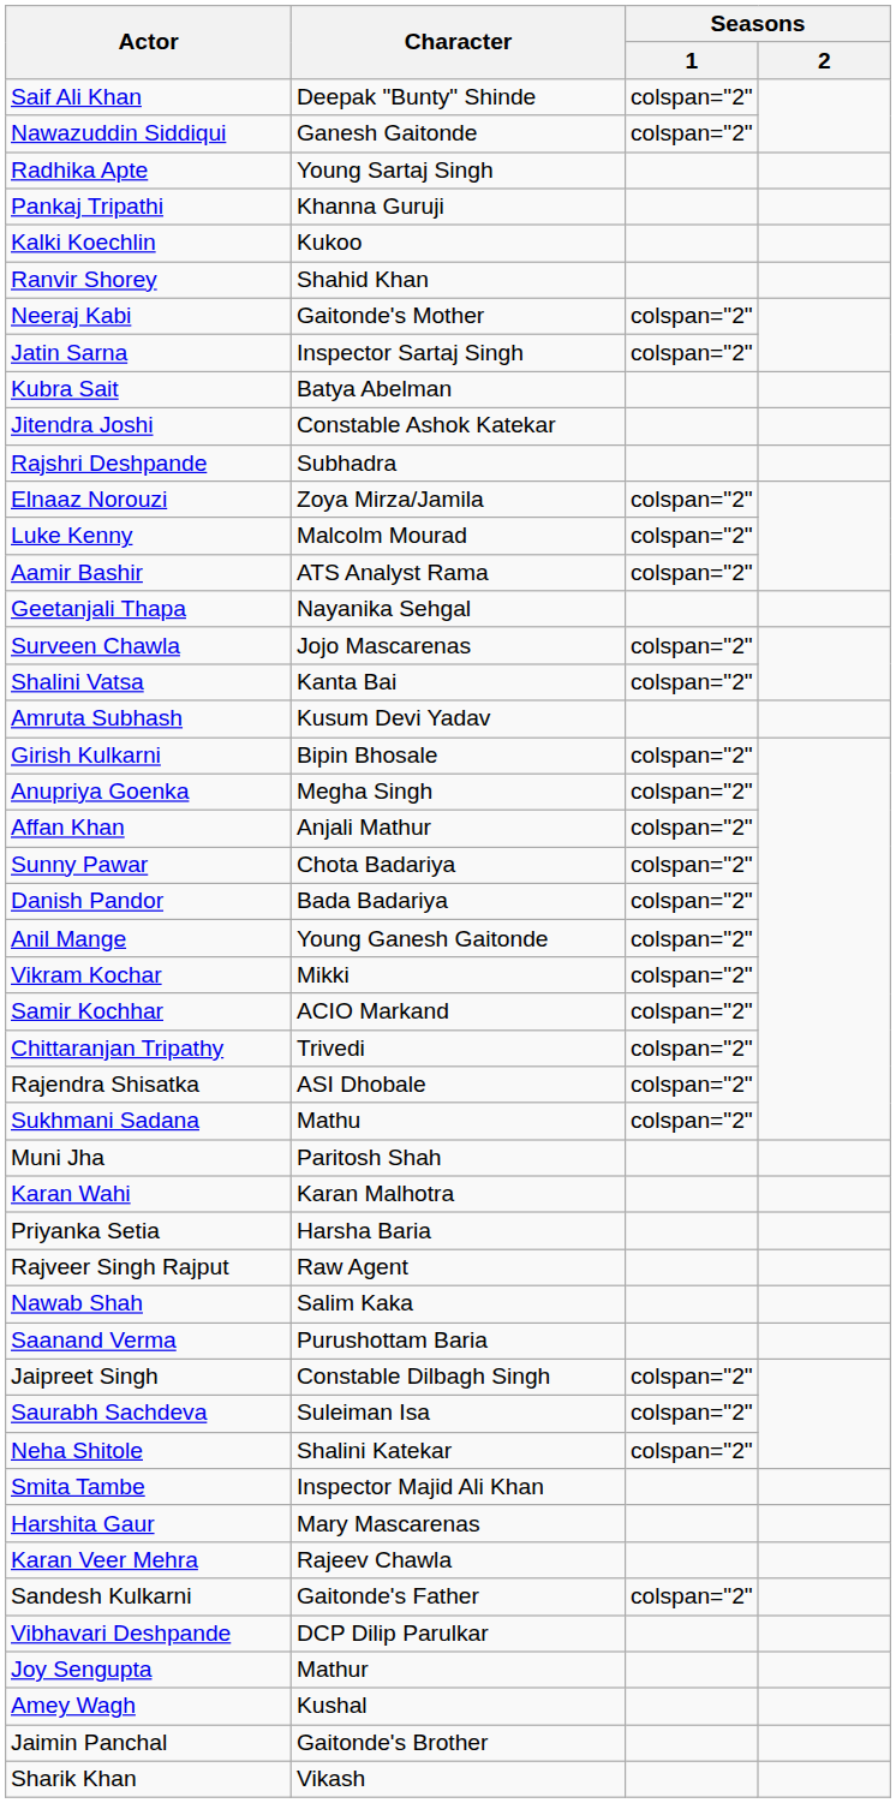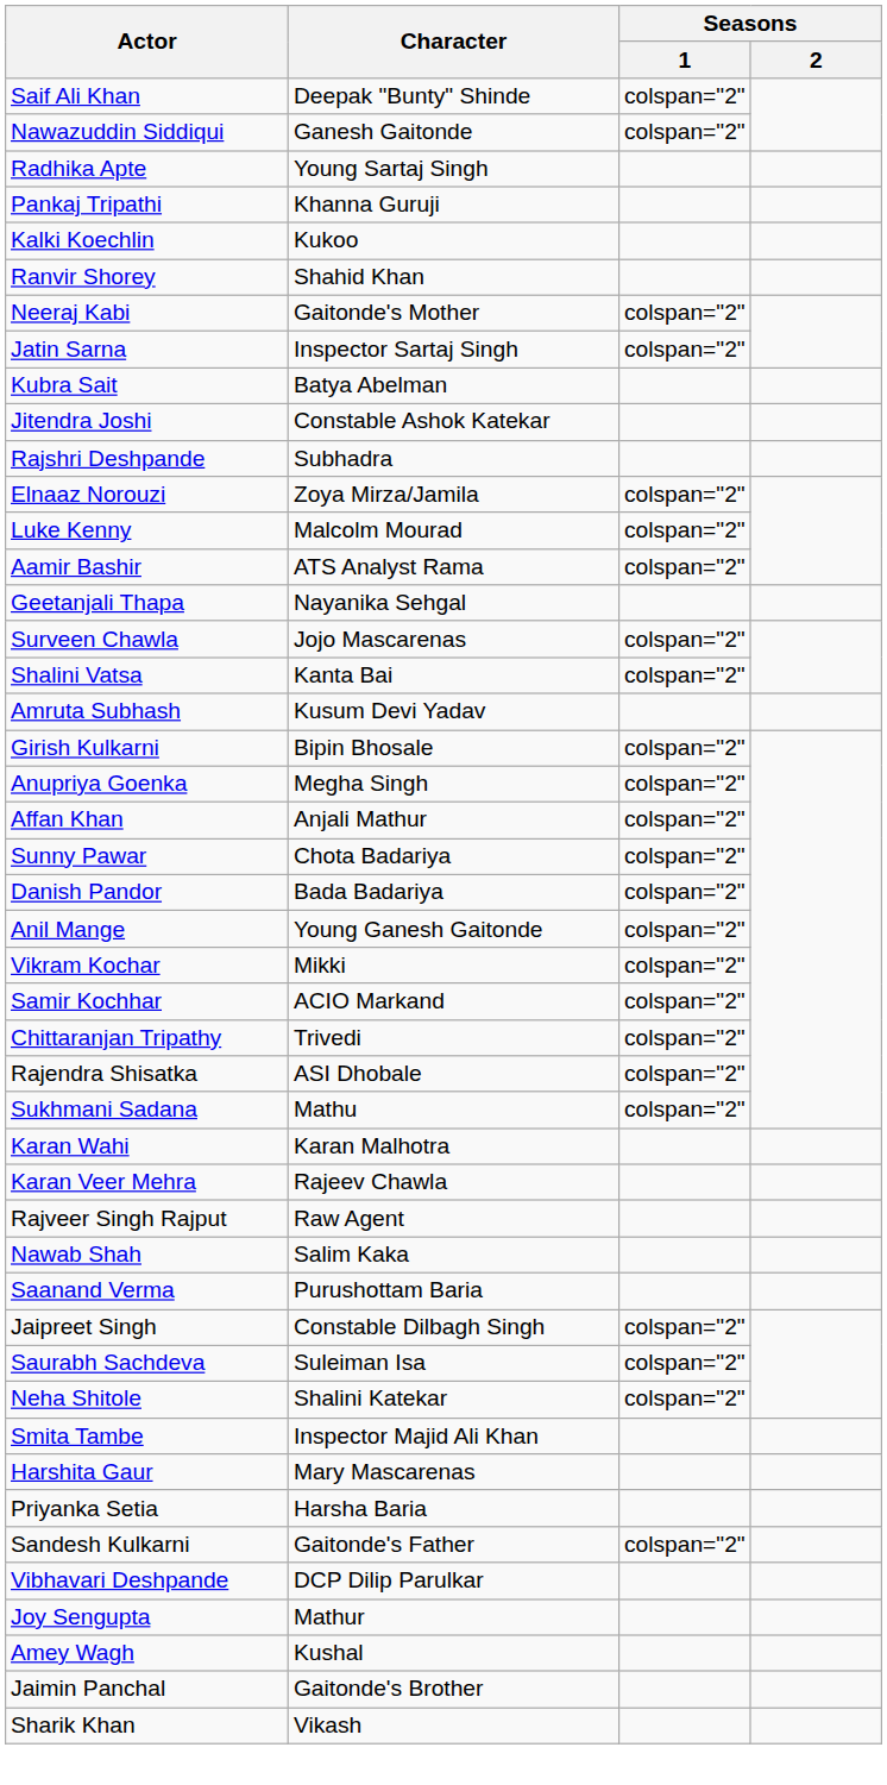- row: Muni Jha | Paritosh Shah
rows swapped: Karan Veer Mehra <-> Priyanka Setia
